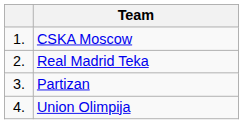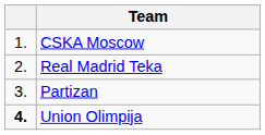Union Olimpija | column 1: normal -> bold
